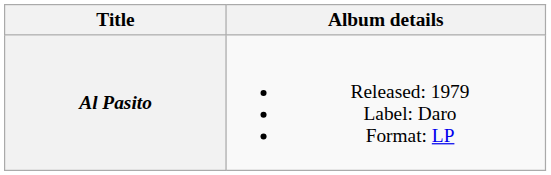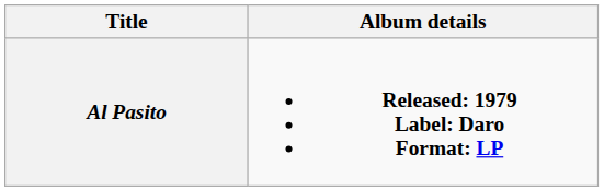Al Pasito | Album details: normal -> bold
